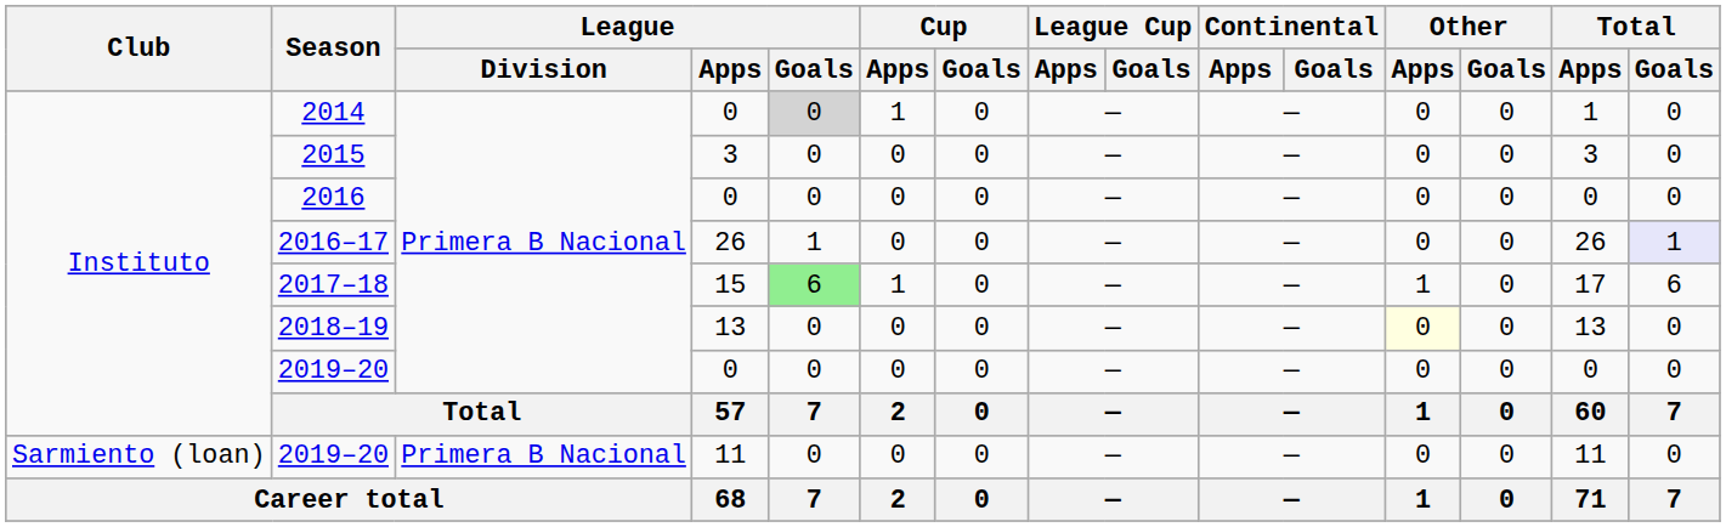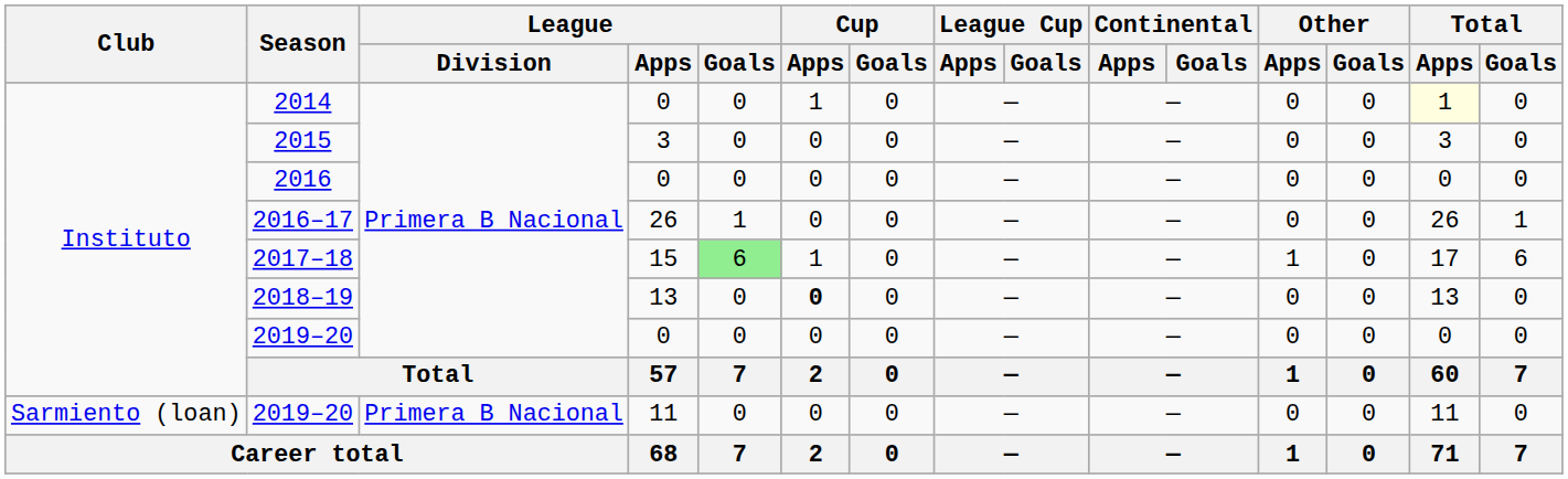2014 | League / Goals: lightgrey background -> no background
2014 | Total / Apps: no background -> lightyellow background
2016–17 | Total / Goals: lavender background -> no background
2018–19 | Cup / Apps: normal -> bold
2018–19 | Other / Apps: lightyellow background -> no background
